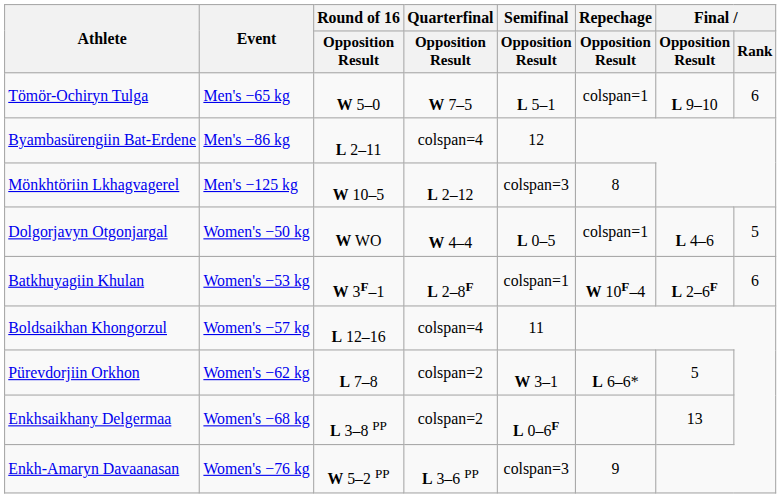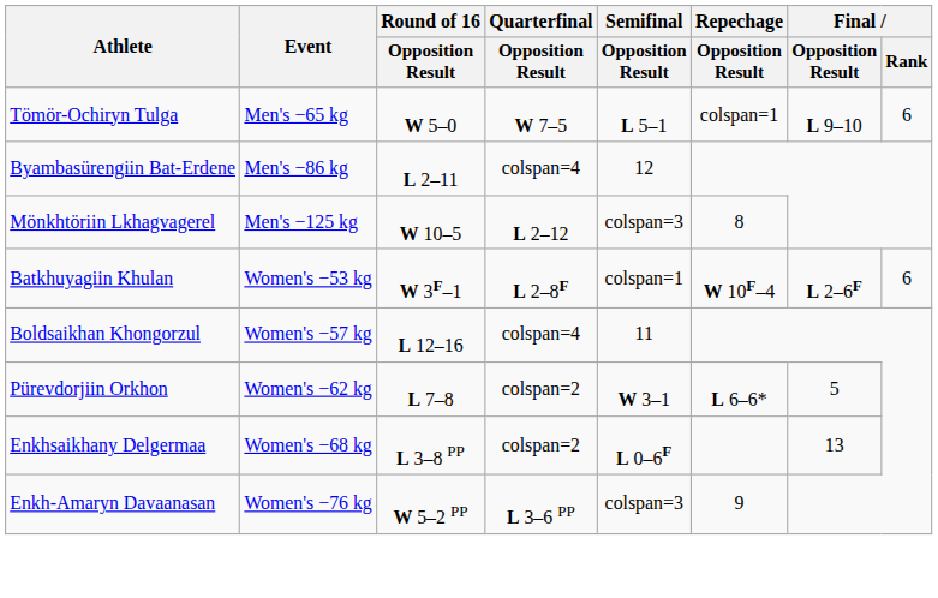- row: Dolgorjavyn Otgonjargal | Women's −50 kg | W WO | W 4–4 | L 0–5 | colspan=1 | L 4–6 | 5
